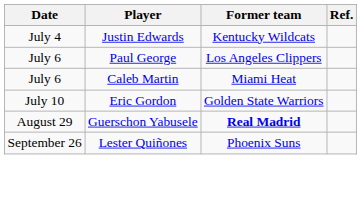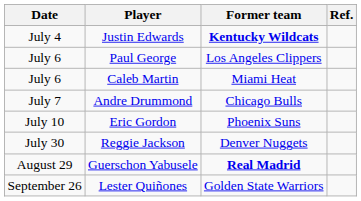Justin Edwards | Former team: normal -> bold
+ row: July 7 | Andre Drummond | Chicago Bulls
Eric Gordon | Former team: Golden State Warriors -> Phoenix Suns
+ row: July 30 | Reggie Jackson | Denver Nuggets
Lester Quiñones | Former team: Phoenix Suns -> Golden State Warriors
